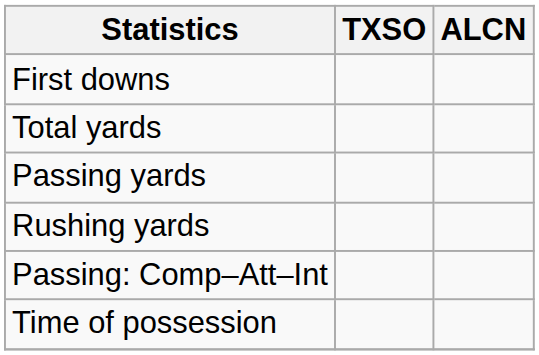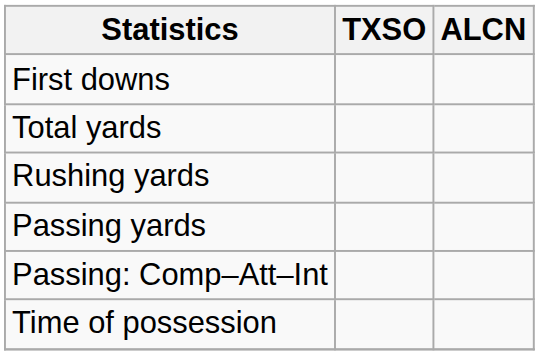rows swapped: Rushing yards <-> Passing yards
